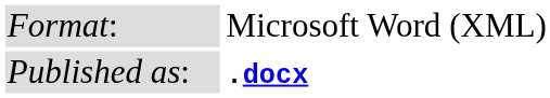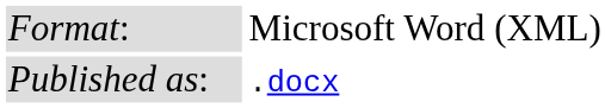Published as: | column 2: bold -> normal
